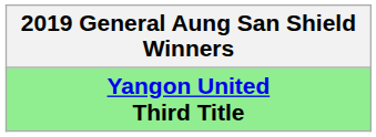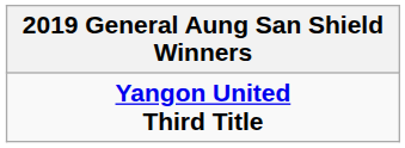row 2 | column 1: lightgreen background -> no background
